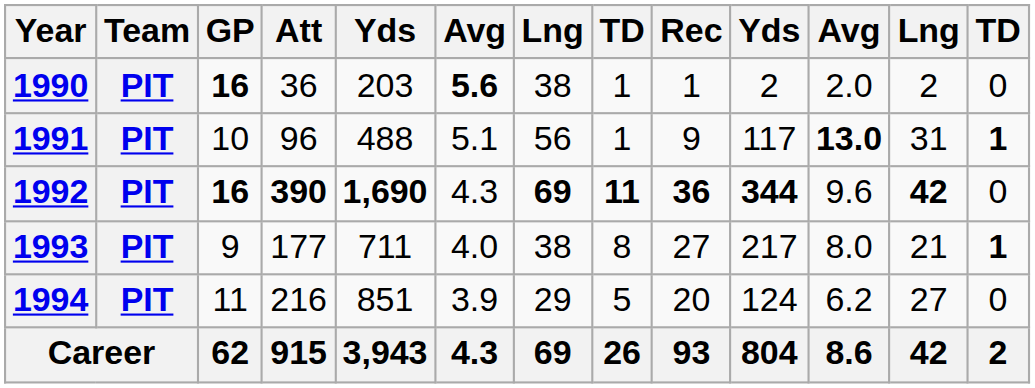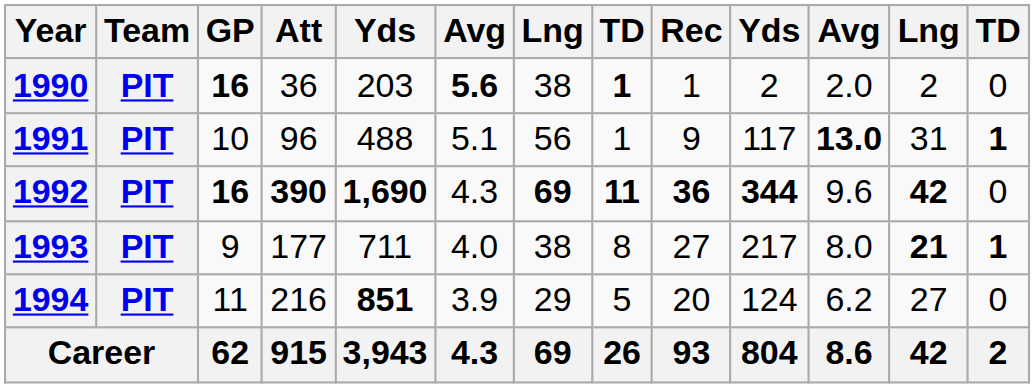1990 | column 8: normal -> bold
1993 | column 12: normal -> bold
1994 | column 5: normal -> bold
